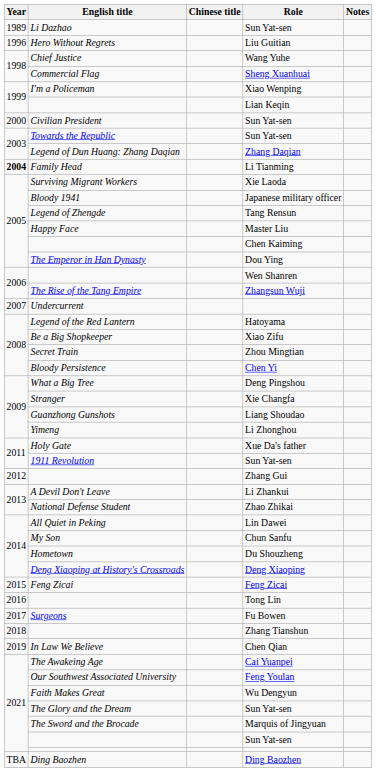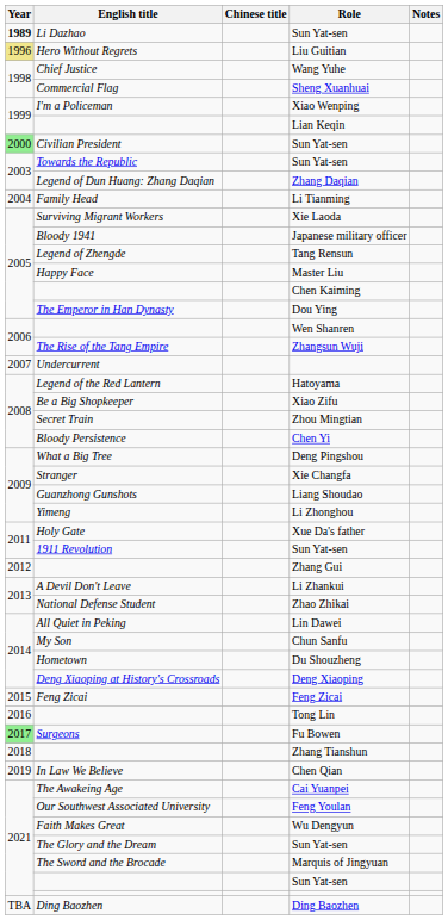Li Dazhao / Sun Yat-sen | Year: normal -> bold
Liu Guitian | Year: no background -> khaki background
Civilian President / Sun Yat-sen | Year: no background -> lightgreen background
Li Tianming | Year: bold -> normal
Fu Bowen | Year: no background -> lightgreen background
